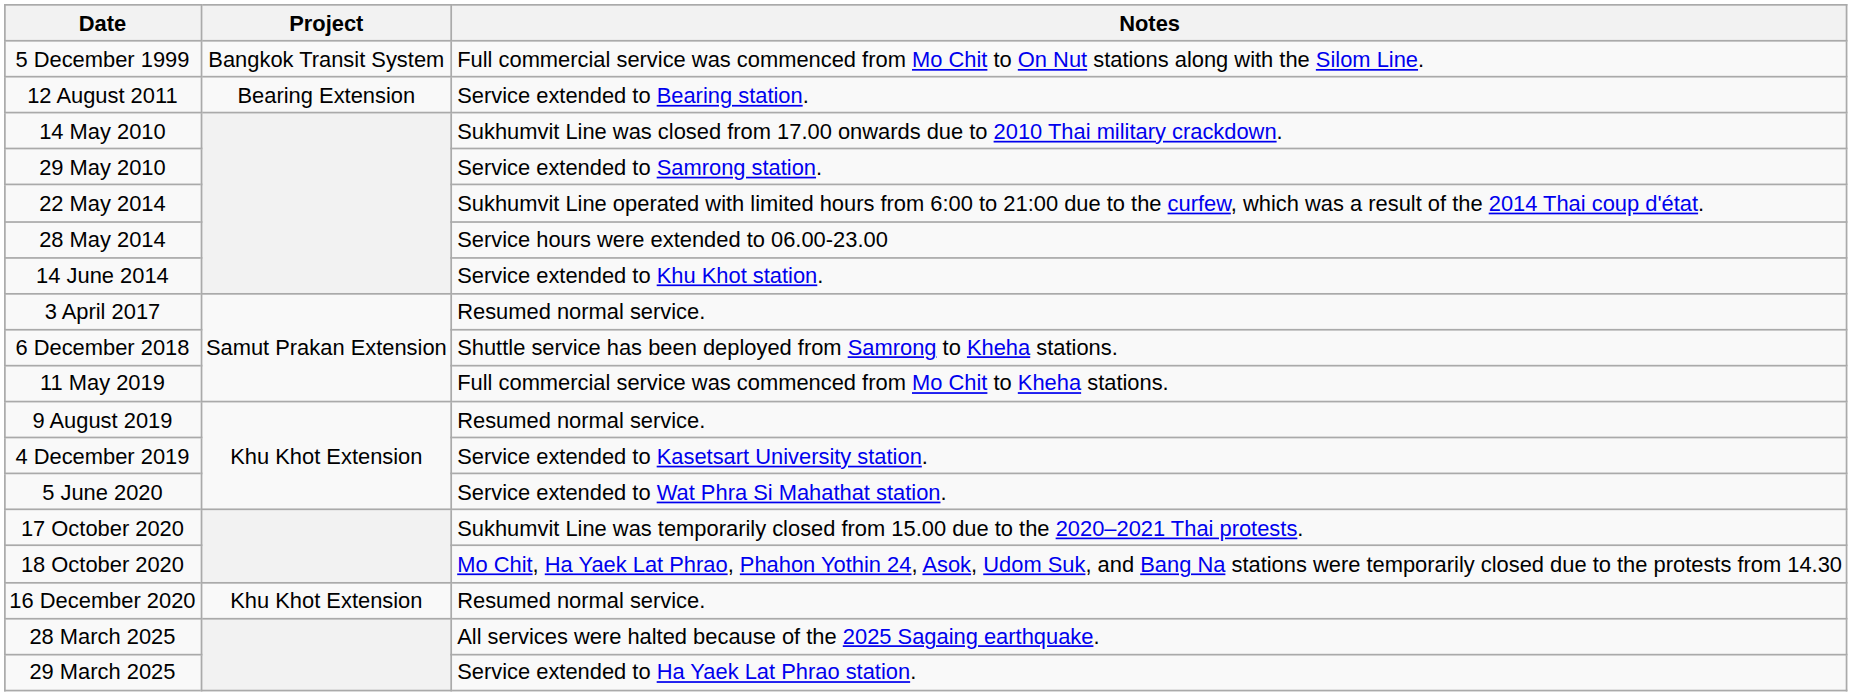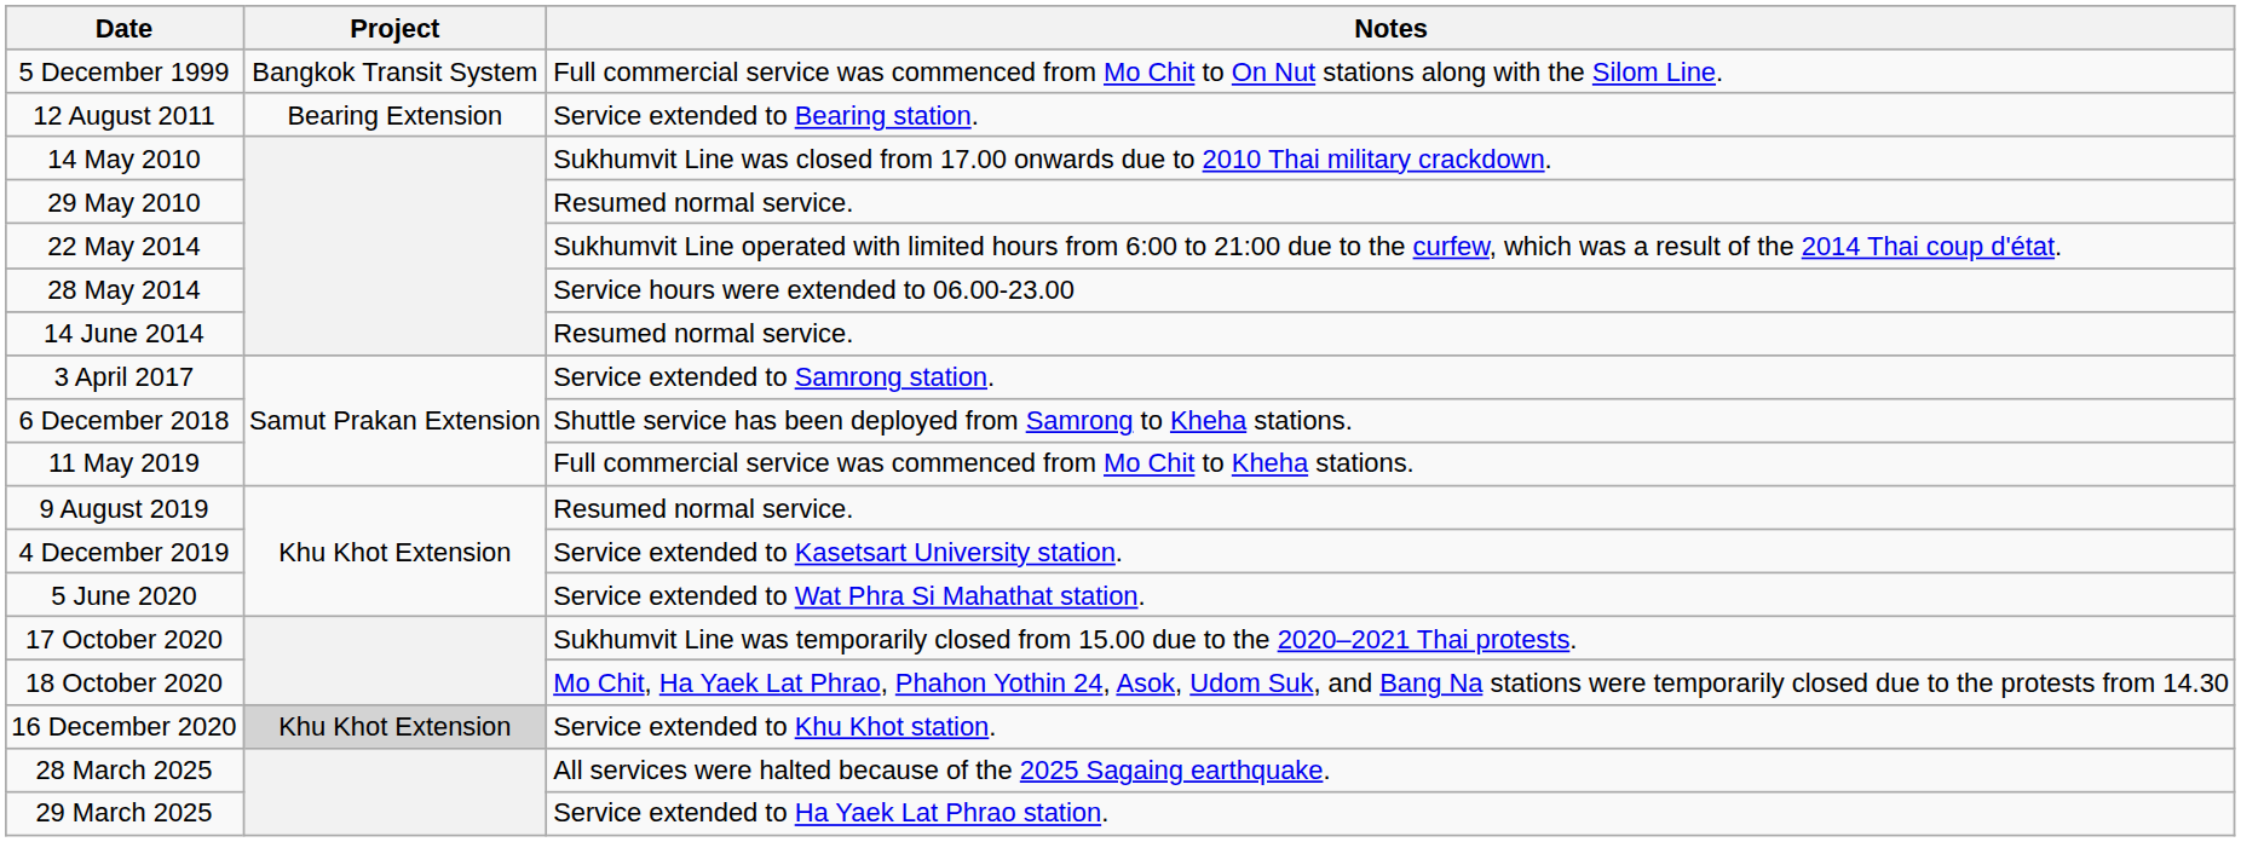29 May 2010 | Notes: Service extended to Samrong station. -> Resumed normal service.
14 June 2014 | Notes: Service extended to Khu Khot station. -> Resumed normal service.
3 April 2017 | Notes: Resumed normal service. -> Service extended to Samrong station.
16 December 2020 | Project: no background -> lightgrey background
16 December 2020 | Notes: Resumed normal service. -> Service extended to Khu Khot station.
